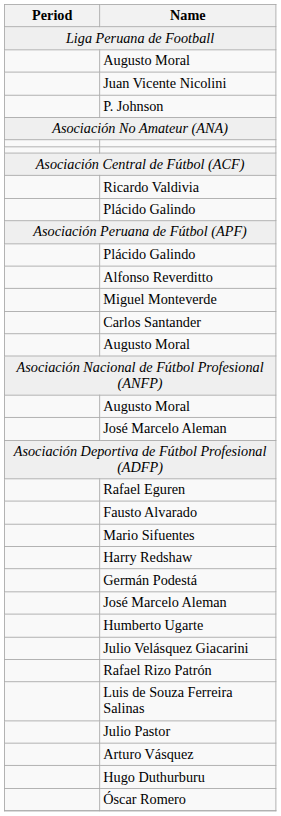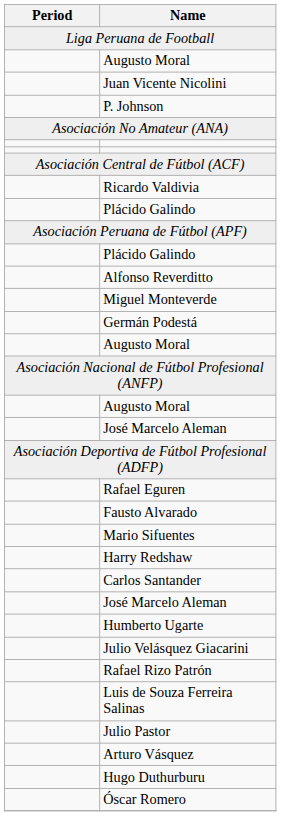row 16 | Name: Carlos Santander -> Germán Podestá
row 26 | Name: Germán Podestá -> Carlos Santander
